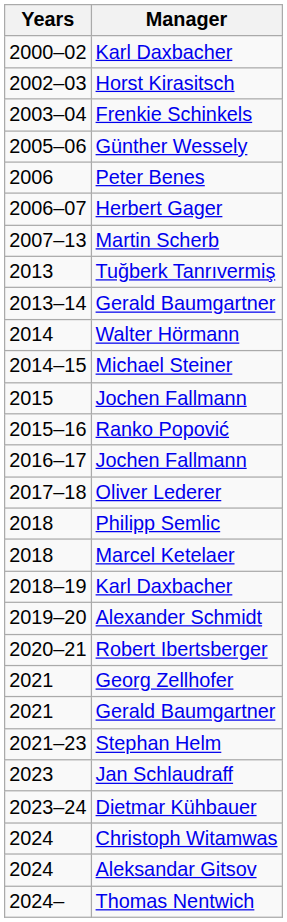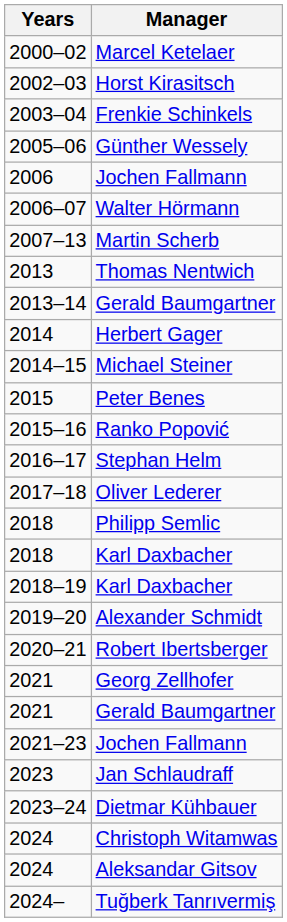row 2 | Manager: Karl Daxbacher -> Marcel Ketelaer
row 6 | Manager: Peter Benes -> Jochen Fallmann
row 7 | Manager: Herbert Gager -> Walter Hörmann
row 9 | Manager: Tuğberk Tanrıvermiş -> Thomas Nentwich
row 11 | Manager: Walter Hörmann -> Herbert Gager
row 13 | Manager: Jochen Fallmann -> Peter Benes
row 15 | Manager: Jochen Fallmann -> Stephan Helm
row 18 | Manager: Marcel Ketelaer -> Karl Daxbacher
row 24 | Manager: Stephan Helm -> Jochen Fallmann
row 29 | Manager: Thomas Nentwich -> Tuğberk Tanrıvermiş
